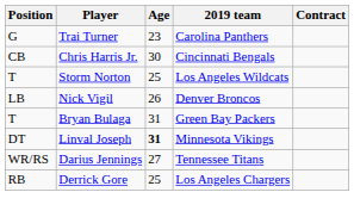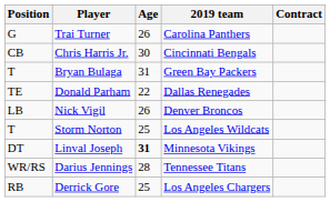Trai Turner | Age: 23 -> 26
rows swapped: Bryan Bulaga <-> Storm Norton
+ row: TE | Donald Parham | 22 | Dallas Renegades
Darius Jennings | Age: 27 -> 28
